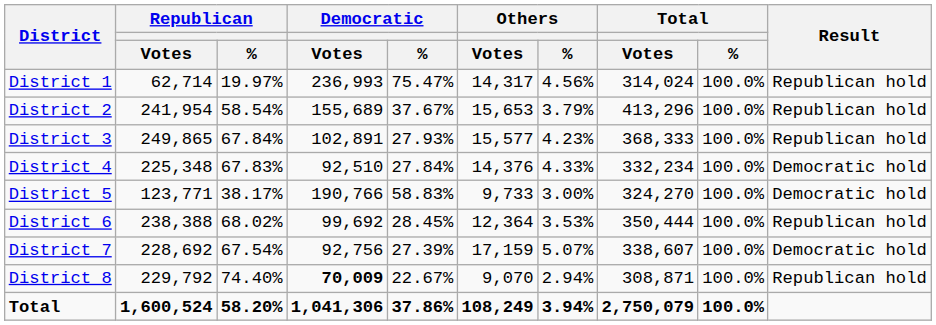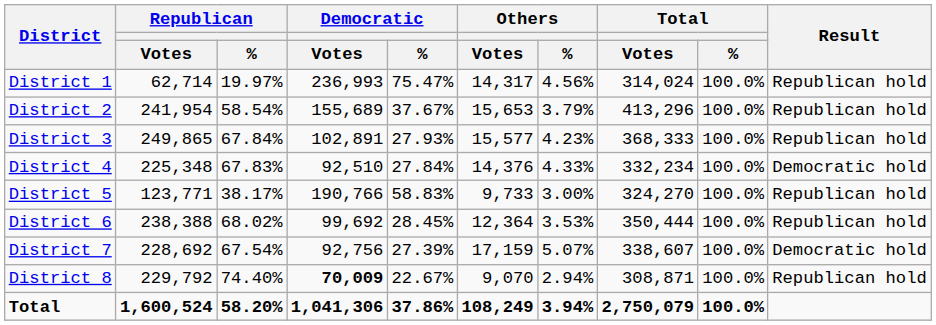District 5 | Result: Democratic hold -> Republican hold
